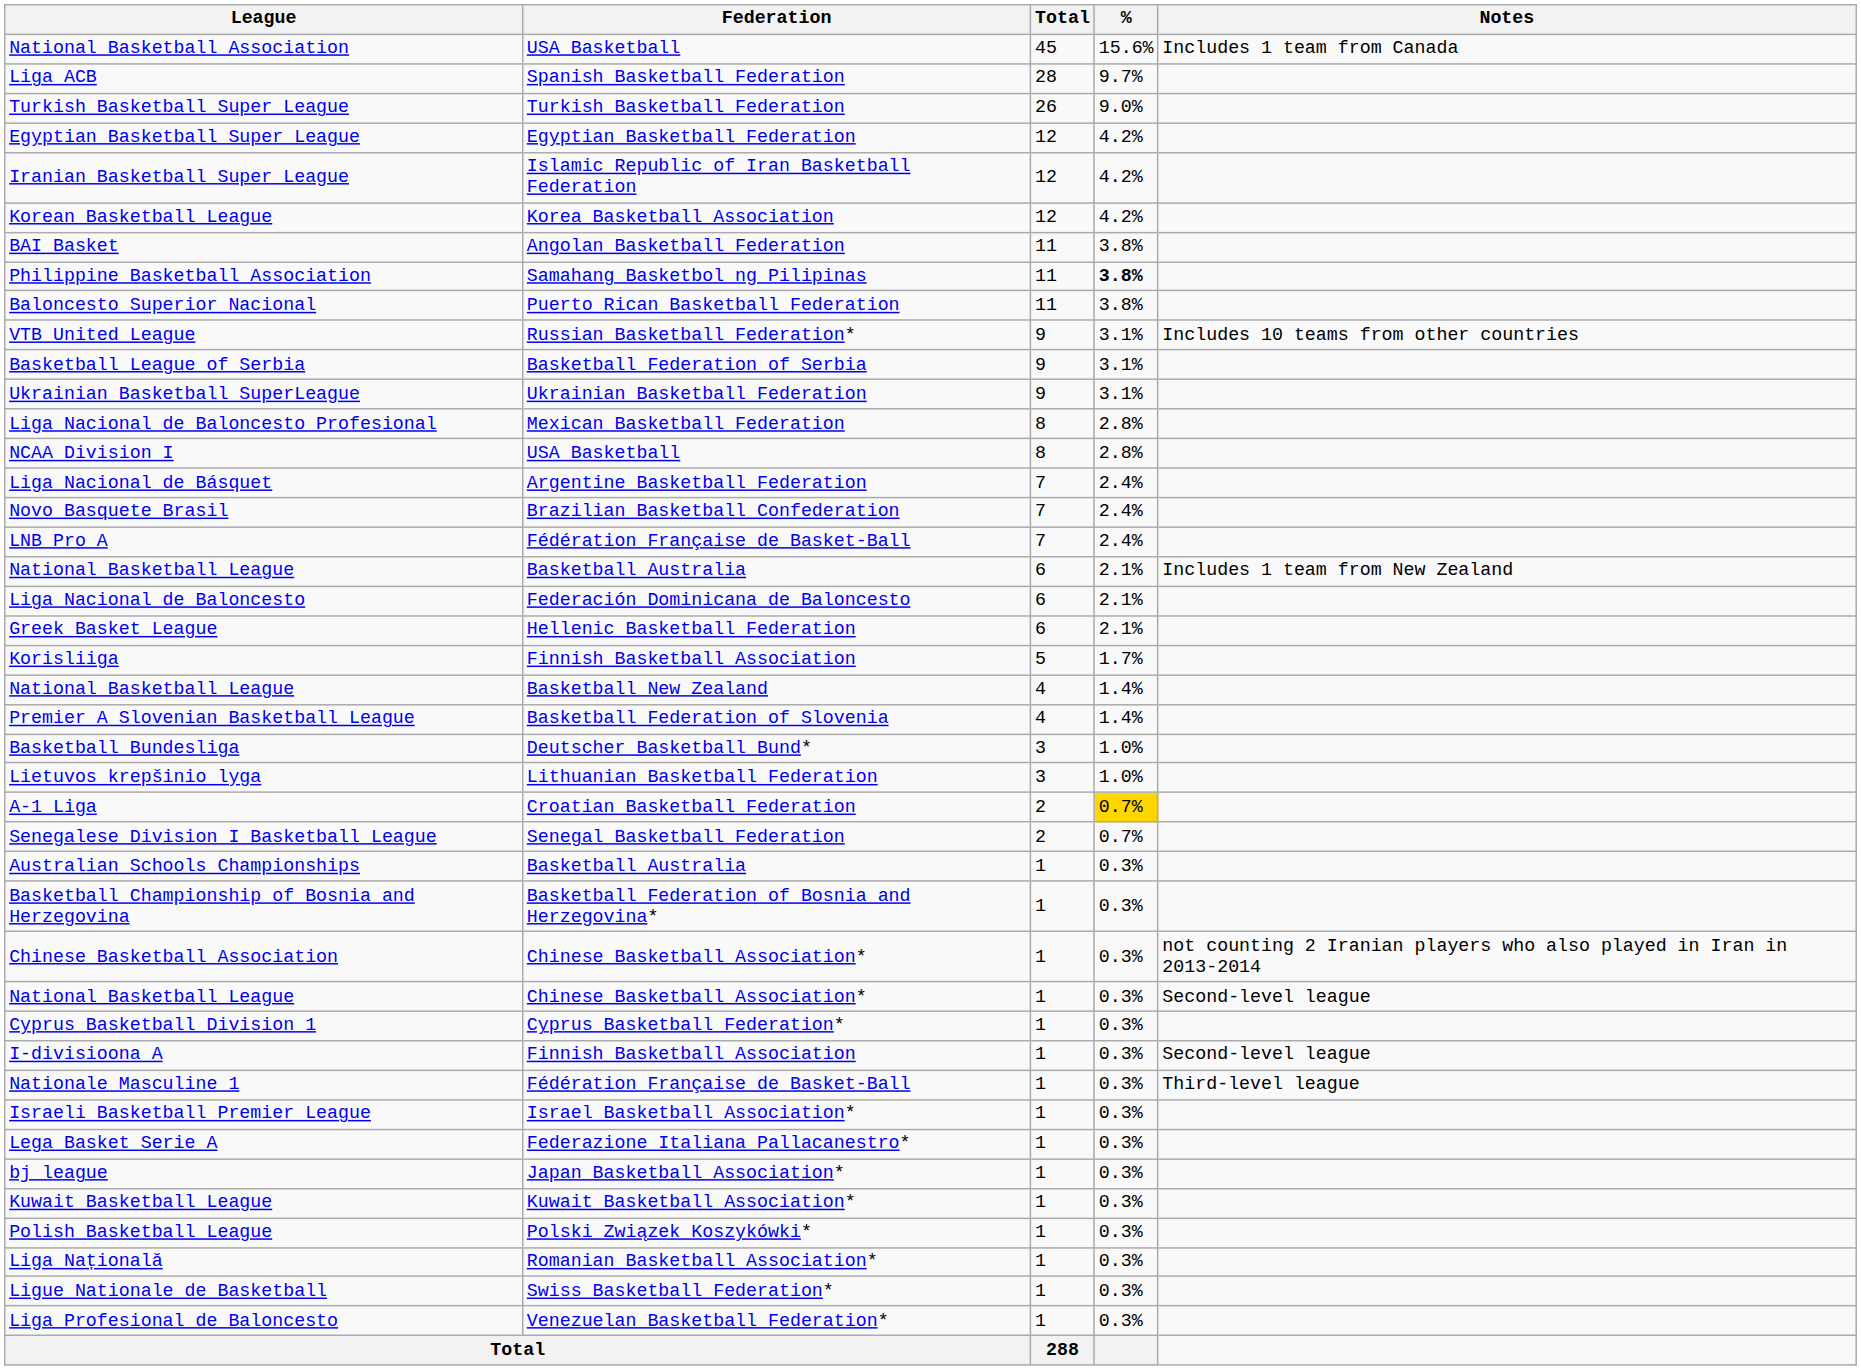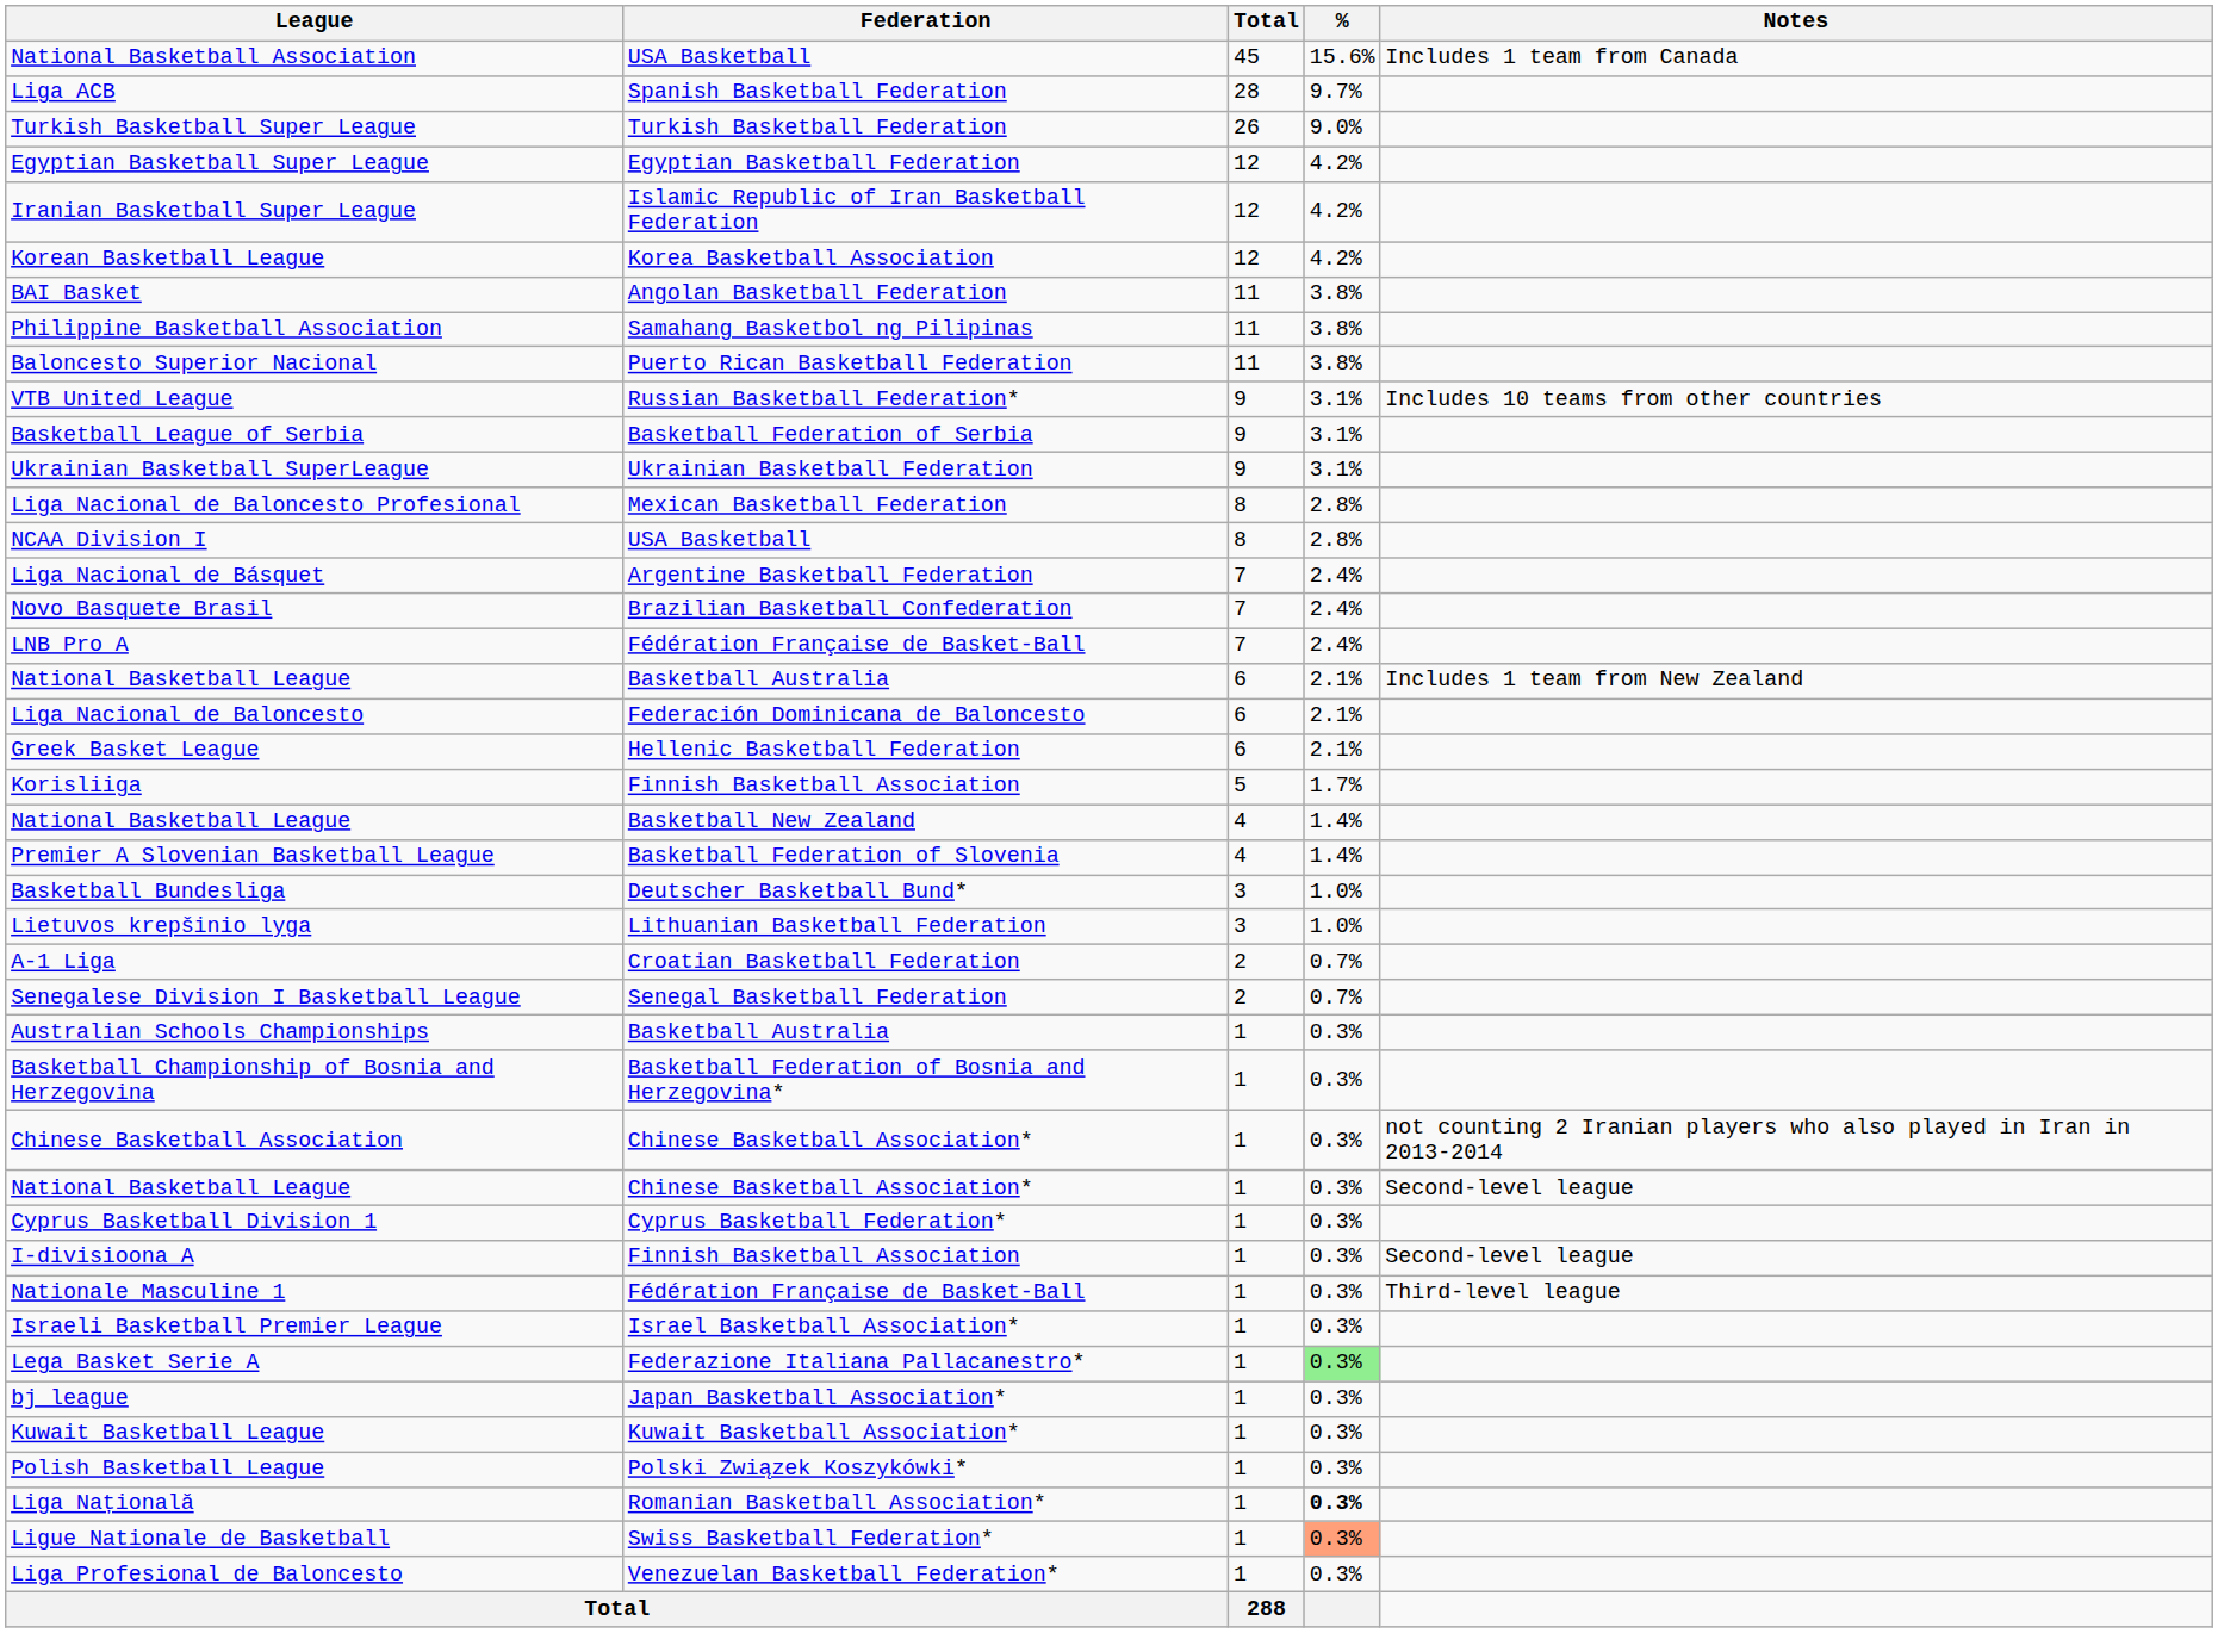Philippine Basketball Association | %: bold -> normal
A-1 Liga | %: gold background -> no background
Lega Basket Serie A | %: no background -> lightgreen background
Liga Națională | %: normal -> bold
Ligue Nationale de Basketball | %: no background -> lightsalmon background
